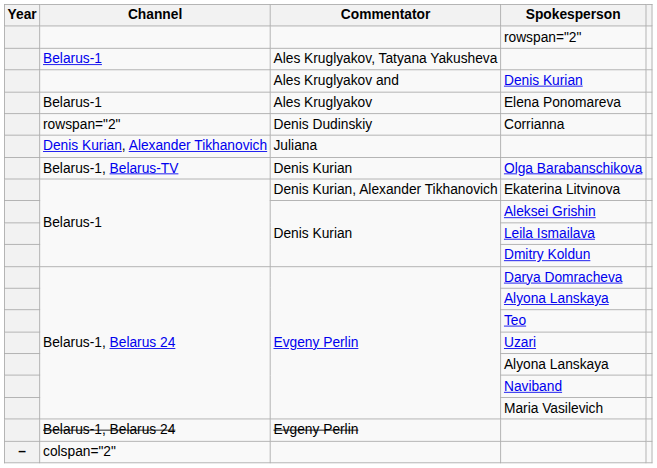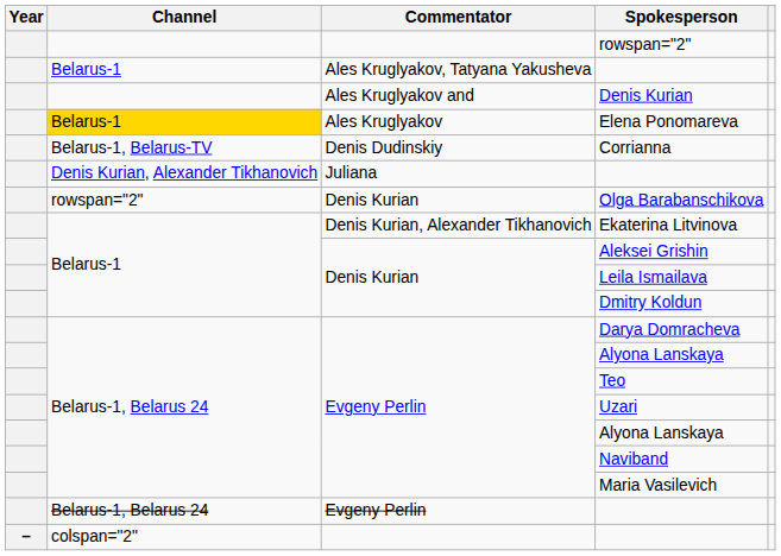Elena Ponomareva | Channel: no background -> gold background
Corrianna | Channel: rowspan="2" -> Belarus-1, Belarus-TV
Olga Barabanschikova | Channel: Belarus-1, Belarus-TV -> rowspan="2"
